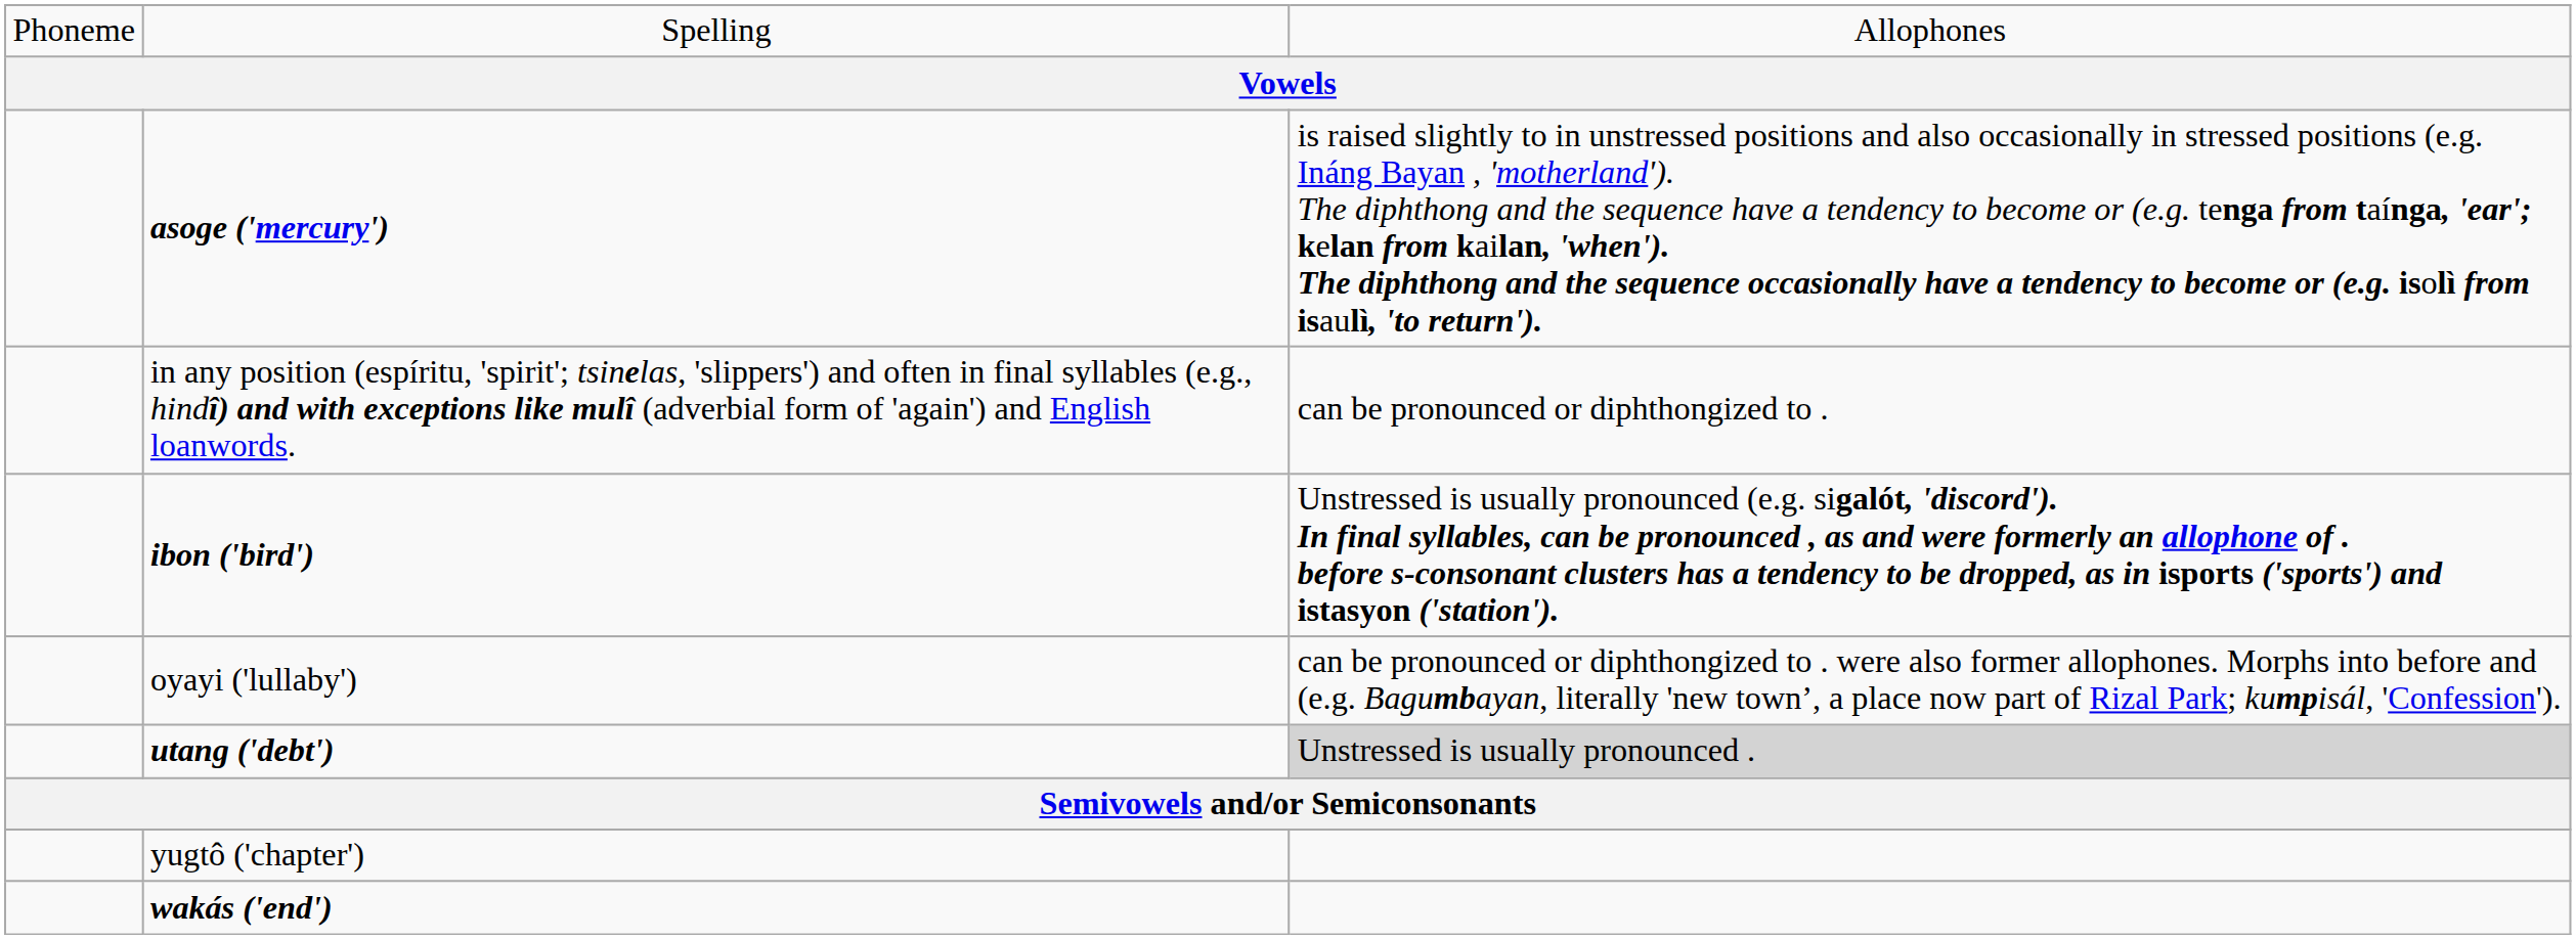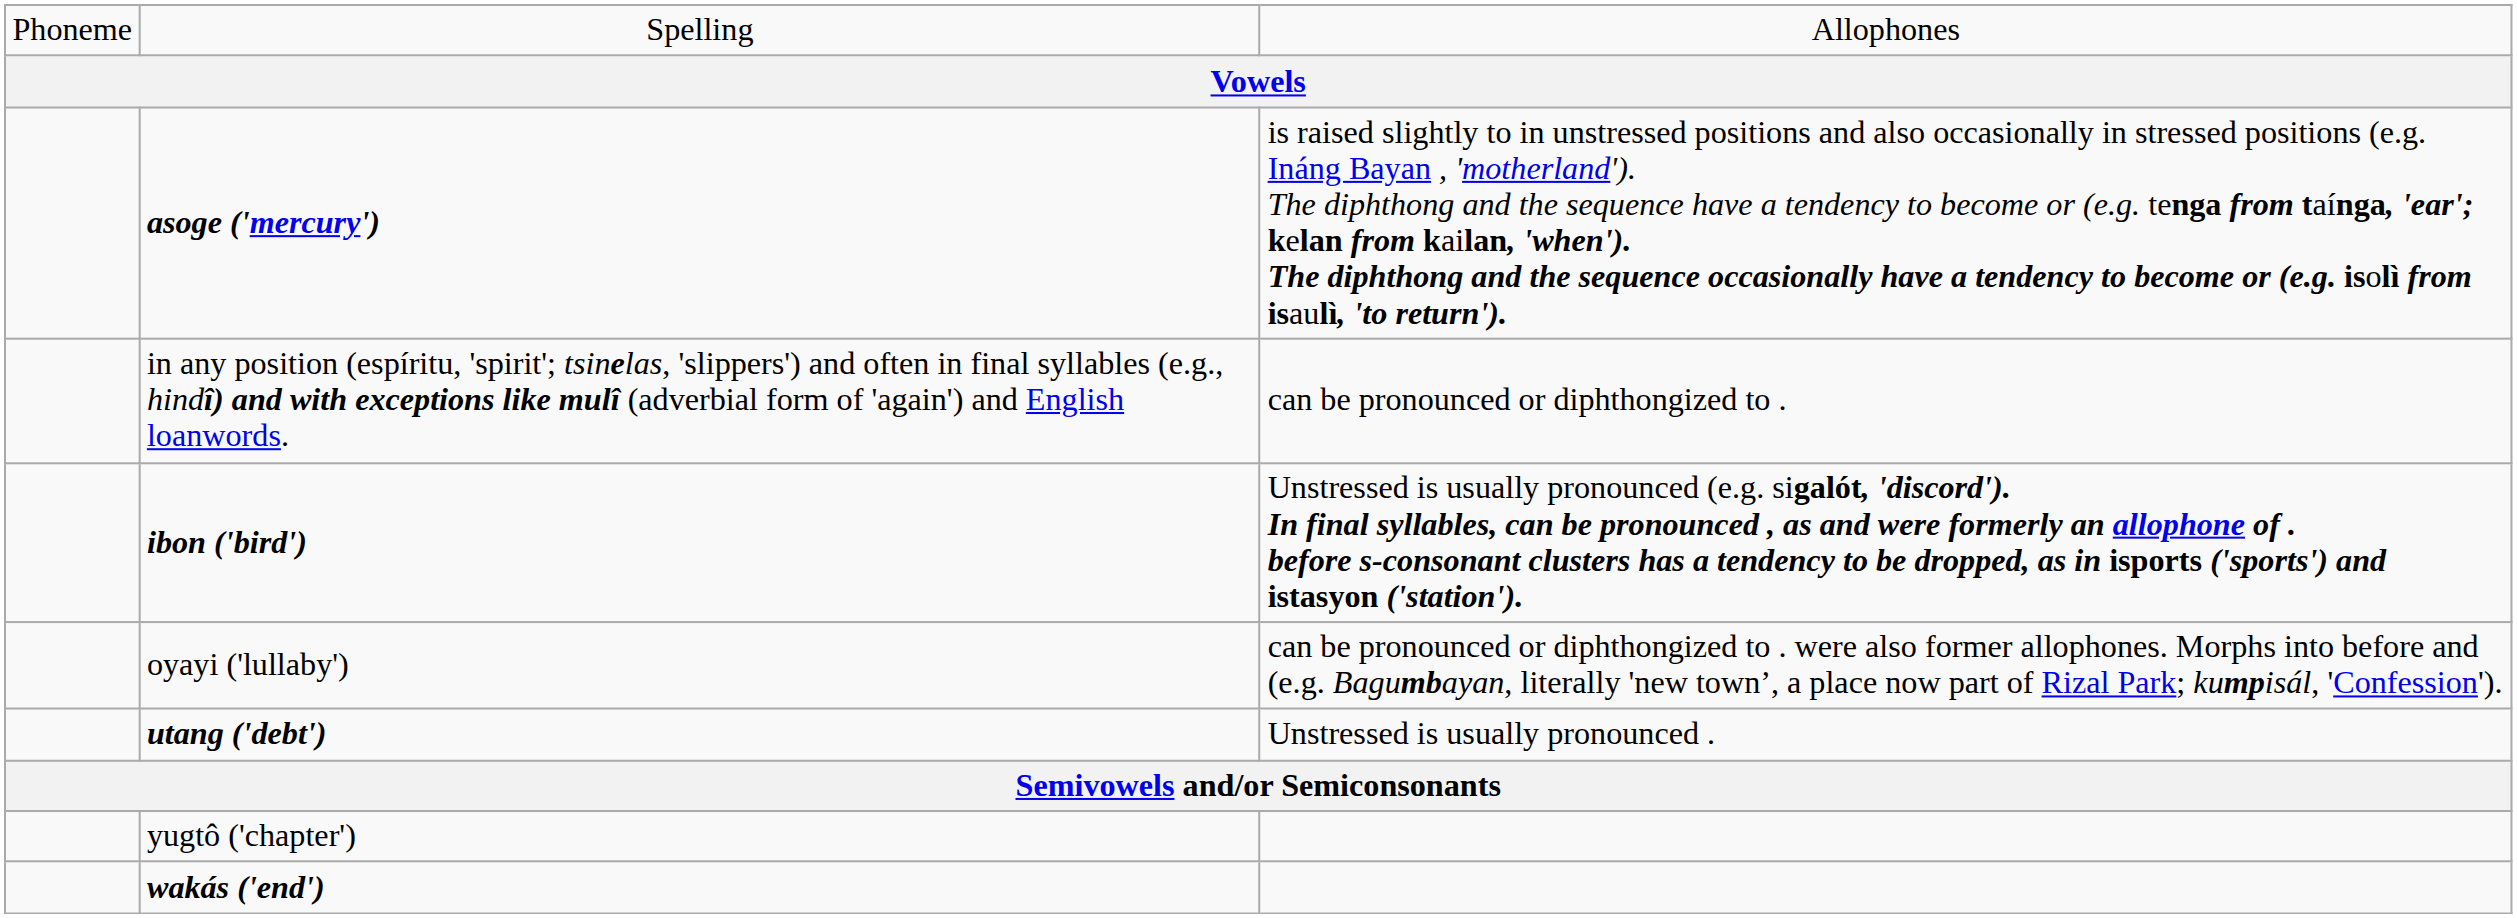utang ('debt') | column 3: lightgrey background -> no background
